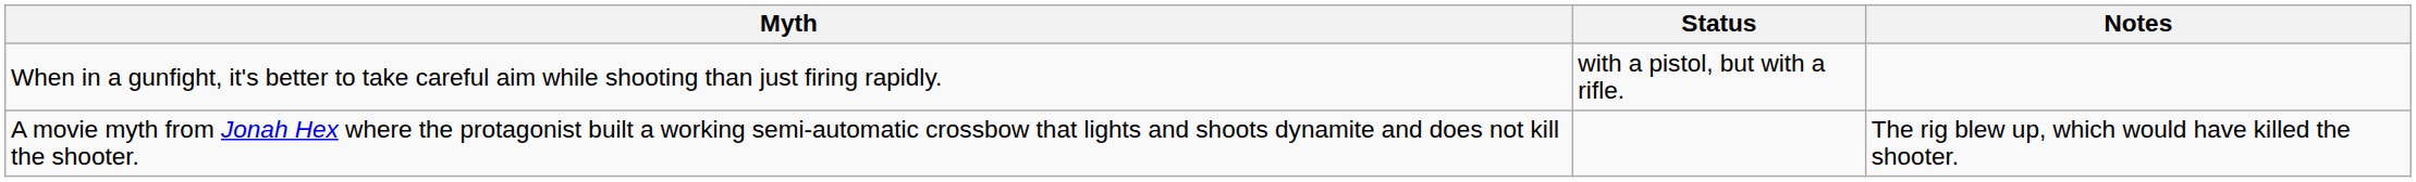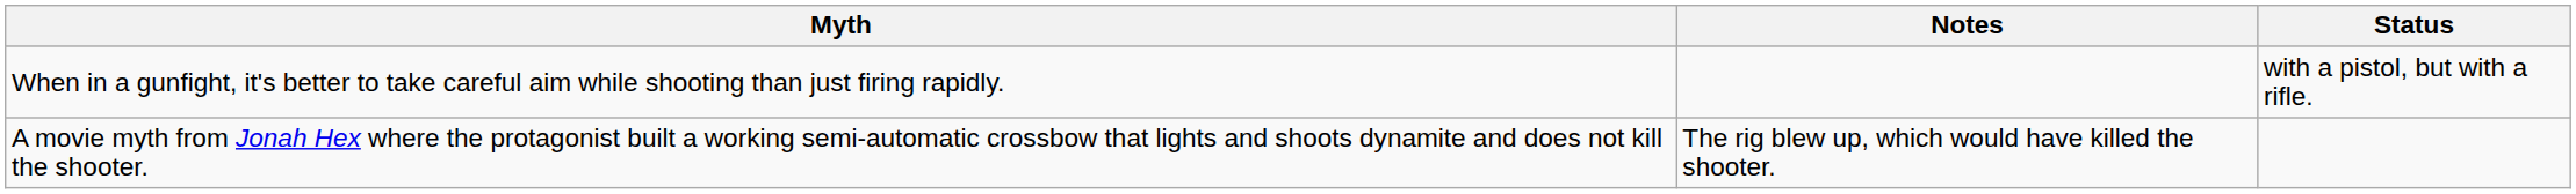columns swapped: Status <-> Notes
